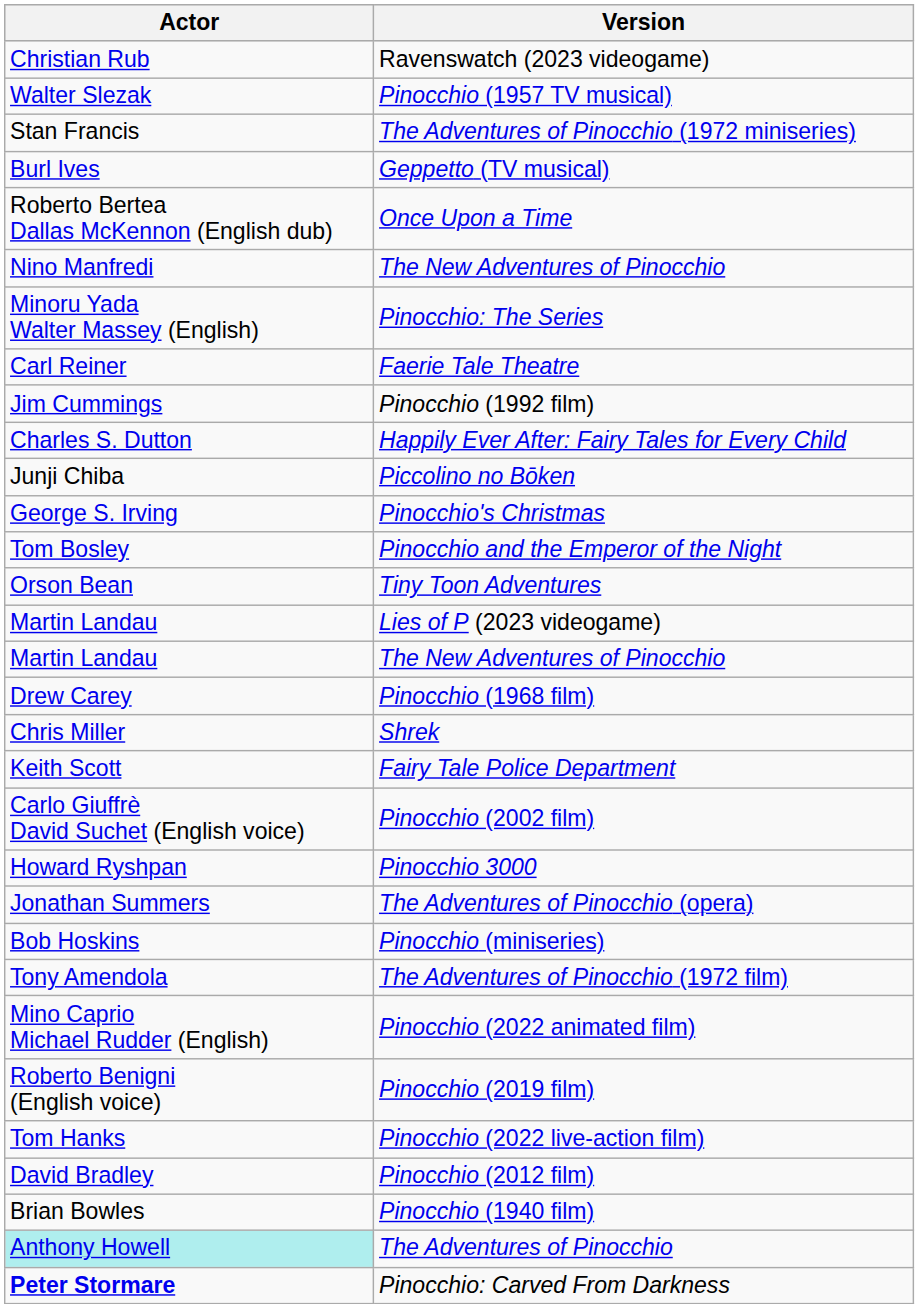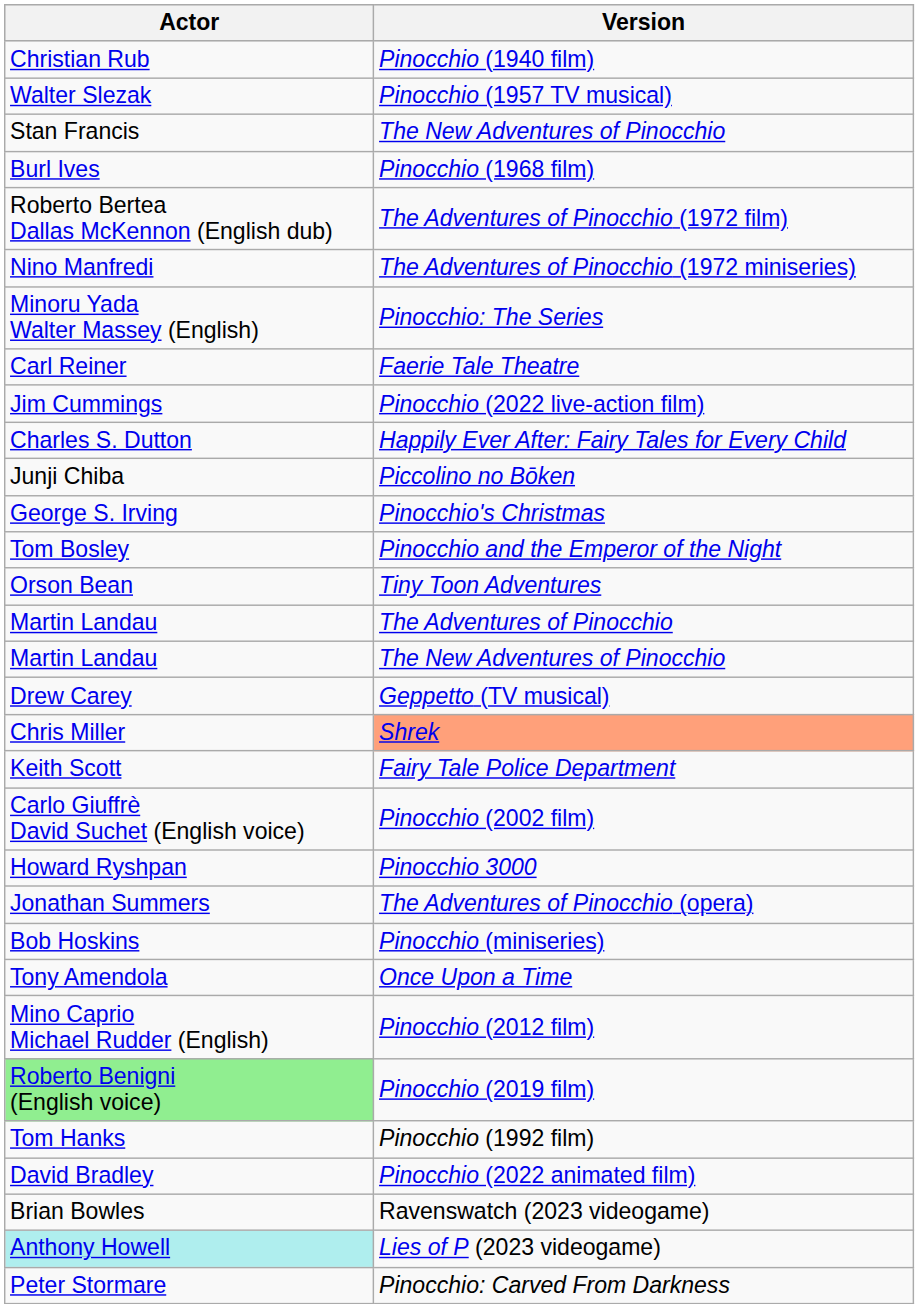row 2 | Version: Ravenswatch (2023 videogame) -> Pinocchio (1940 film)
row 4 | Version: The Adventures of Pinocchio (1972 miniseries) -> The New Adventures of Pinocchio
row 5 | Version: Geppetto (TV musical) -> Pinocchio (1968 film)
row 6 | Version: Once Upon a Time -> The Adventures of Pinocchio (1972 film)
row 7 | Version: The New Adventures of Pinocchio -> The Adventures of Pinocchio (1972 miniseries)
row 10 | Version: Pinocchio (1992 film) -> Pinocchio (2022 live-action film)
row 16 | Version: Lies of P (2023 videogame) -> The Adventures of Pinocchio
row 18 | Version: Pinocchio (1968 film) -> Geppetto (TV musical)
row 19 | Version: no background -> lightsalmon background
row 25 | Version: The Adventures of Pinocchio (1972 film) -> Once Upon a Time
row 26 | Version: Pinocchio (2022 animated film) -> Pinocchio (2012 film)
row 27 | Actor: no background -> lightgreen background
row 28 | Version: Pinocchio (2022 live-action film) -> Pinocchio (1992 film)
row 29 | Version: Pinocchio (2012 film) -> Pinocchio (2022 animated film)
row 30 | Version: Pinocchio (1940 film) -> Ravenswatch (2023 videogame)
row 31 | Version: The Adventures of Pinocchio -> Lies of P (2023 videogame)
row 32 | Actor: bold -> normal
